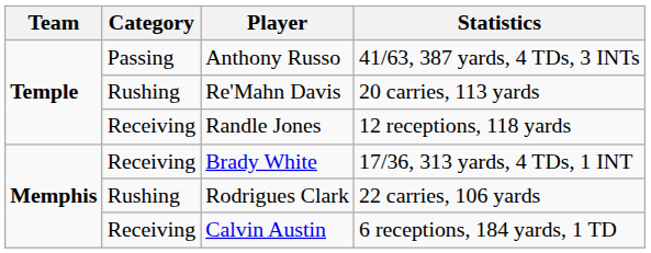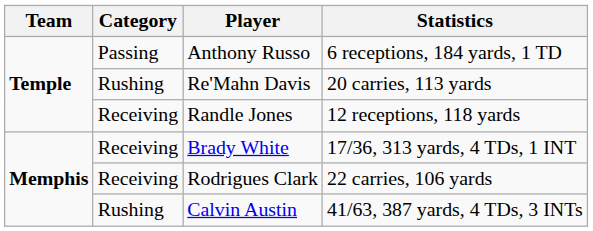Anthony Russo | Statistics: 41/63, 387 yards, 4 TDs, 3 INTs -> 6 receptions, 184 yards, 1 TD
Rodrigues Clark | Category: Rushing -> Receiving
Calvin Austin | Category: Receiving -> Rushing
Calvin Austin | Statistics: 6 receptions, 184 yards, 1 TD -> 41/63, 387 yards, 4 TDs, 3 INTs
